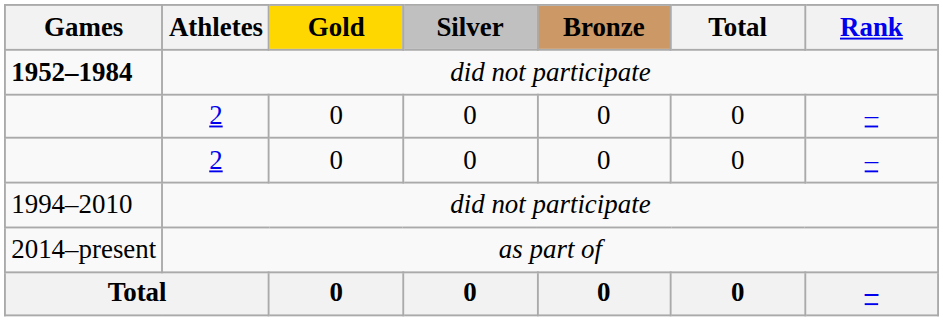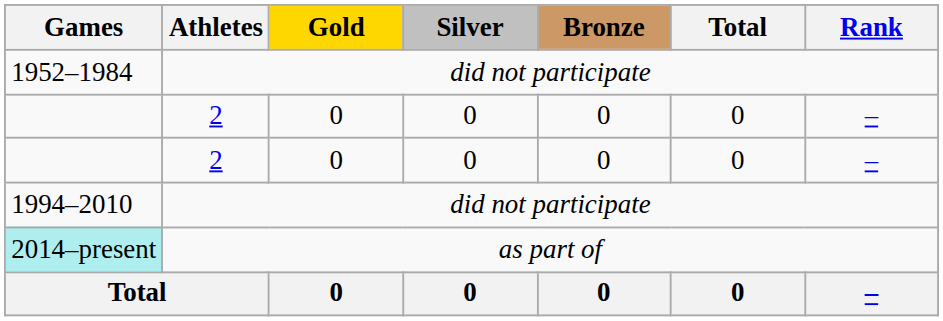1952–1984 | Games: bold -> normal
2014–present | Games: no background -> paleturquoise background
